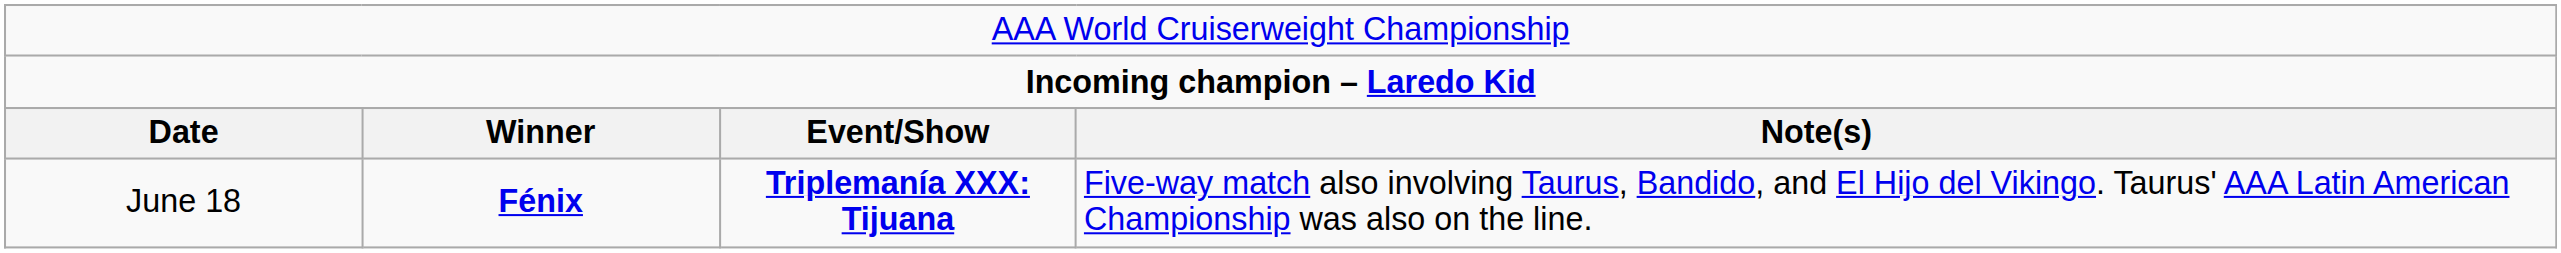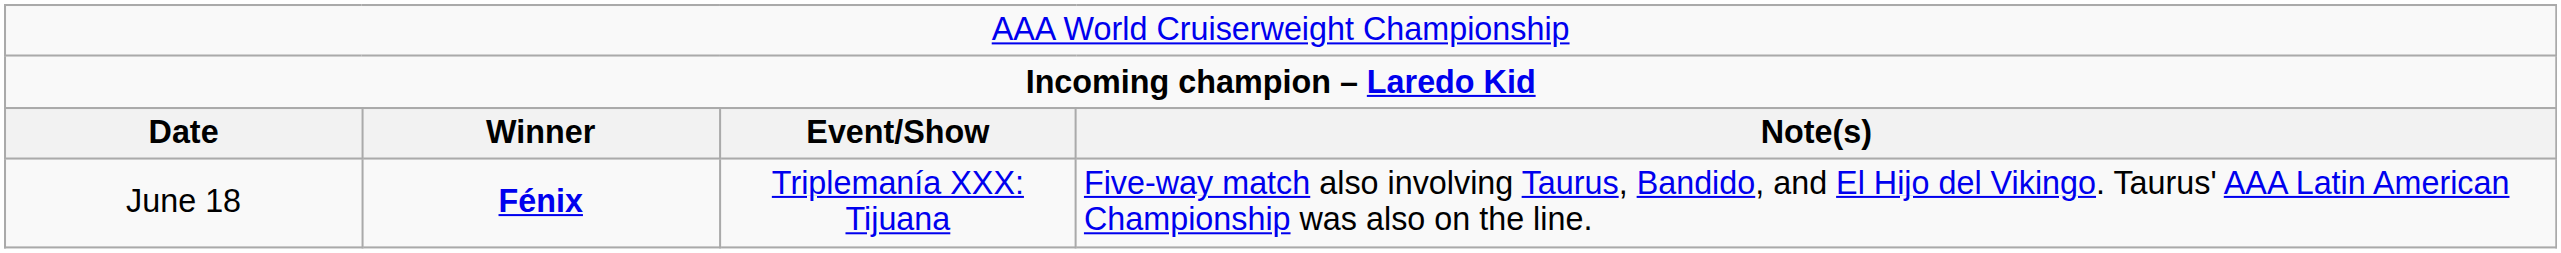June 18 | column 3: bold -> normal
